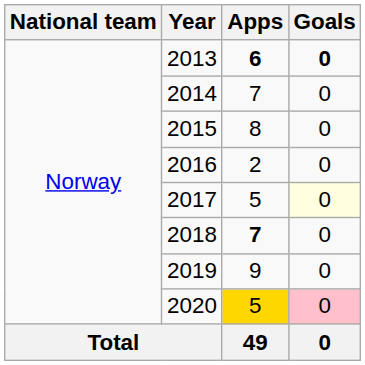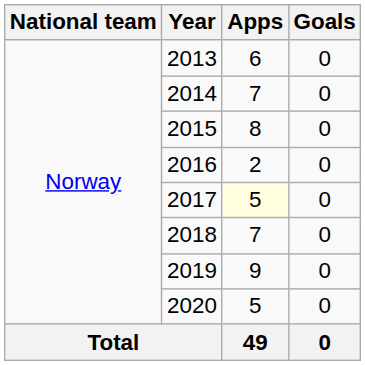2013 | Apps: bold -> normal
2013 | Goals: bold -> normal
2017 | Apps: no background -> lightyellow background
2017 | Goals: lightyellow background -> no background
2018 | Apps: bold -> normal
2020 | Apps: gold background -> no background
2020 | Goals: pink background -> no background
